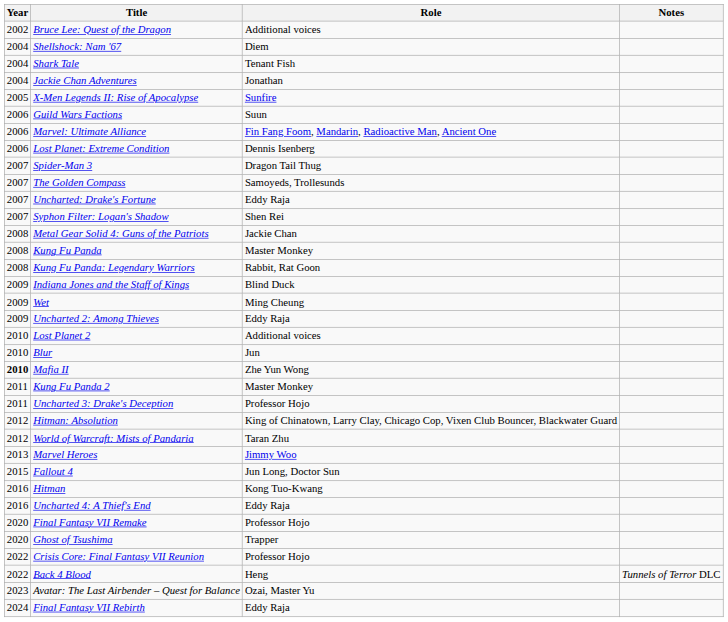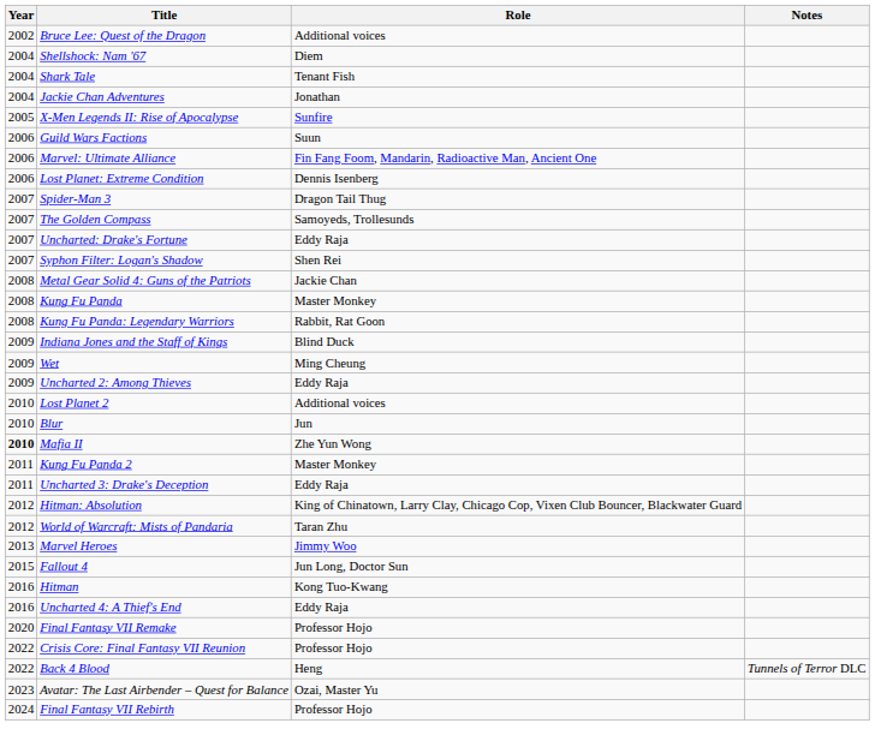Uncharted 3: Drake's Deception | Role: Professor Hojo -> Eddy Raja
- row: 2020 | Ghost of Tsushima | Trapper
Final Fantasy VII Rebirth | Role: Eddy Raja -> Professor Hojo
